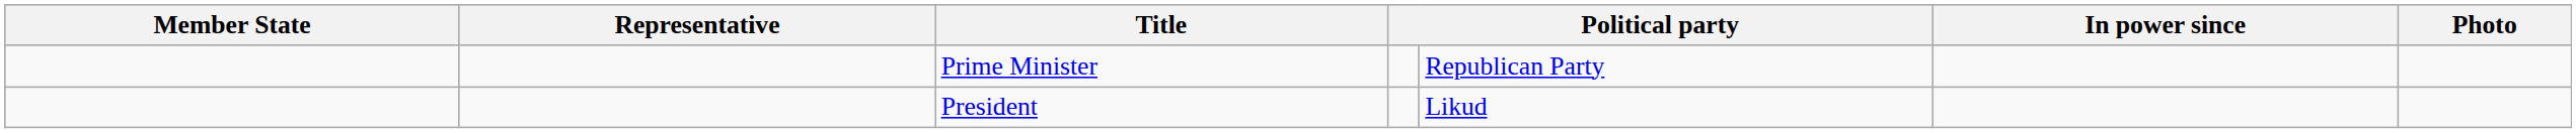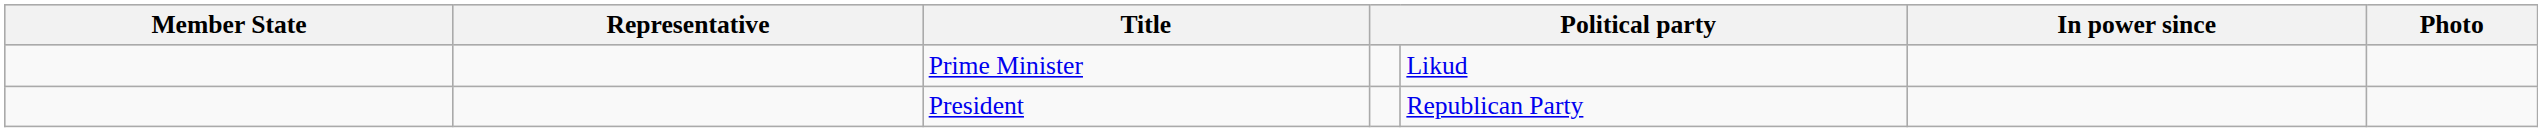Prime Minister | column 5: Republican Party -> Likud
President | column 5: Likud -> Republican Party
